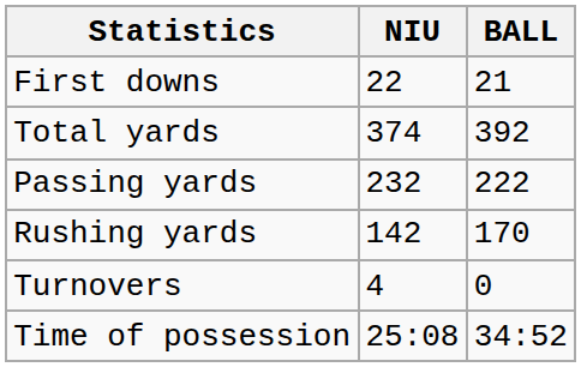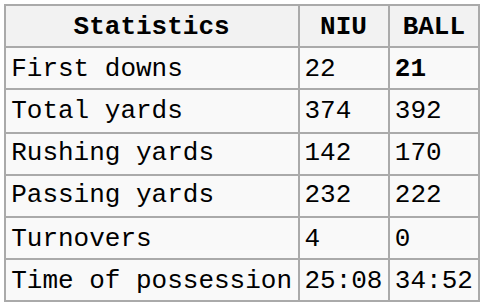First downs | BALL: normal -> bold
rows swapped: Rushing yards <-> Passing yards
